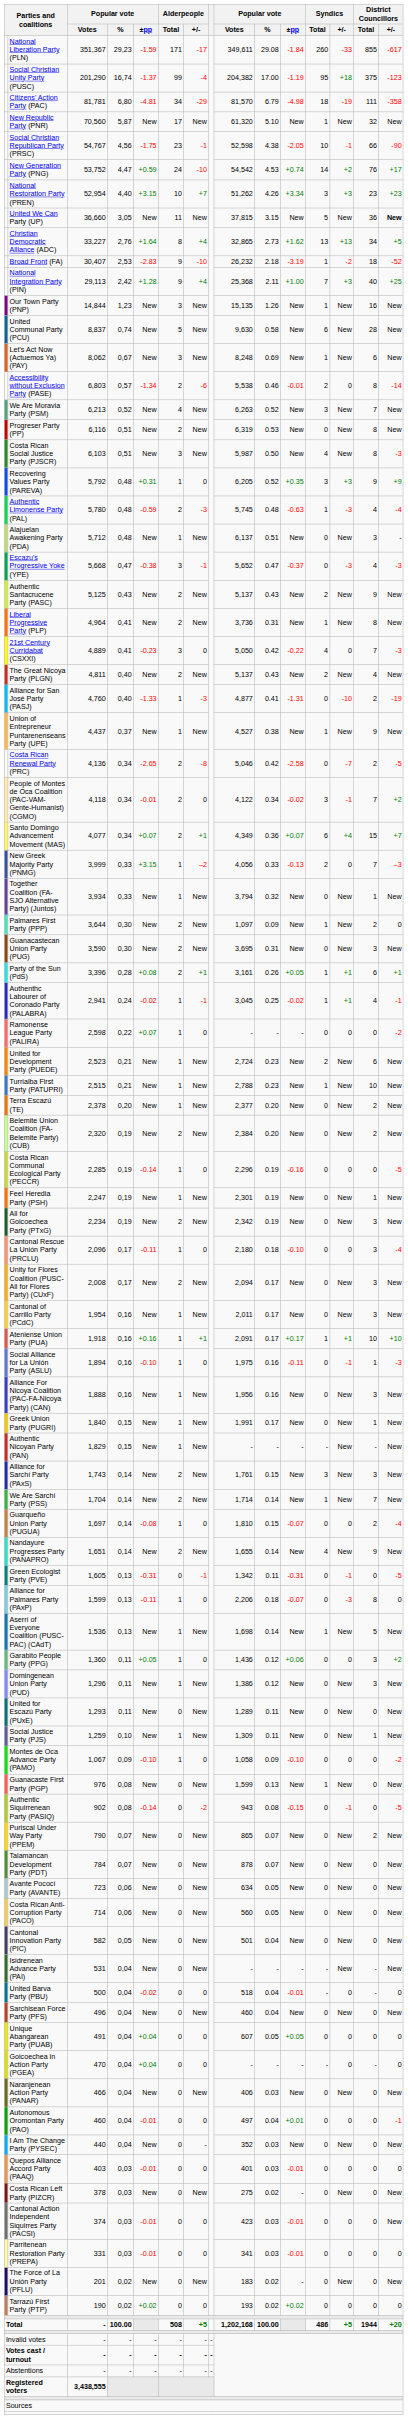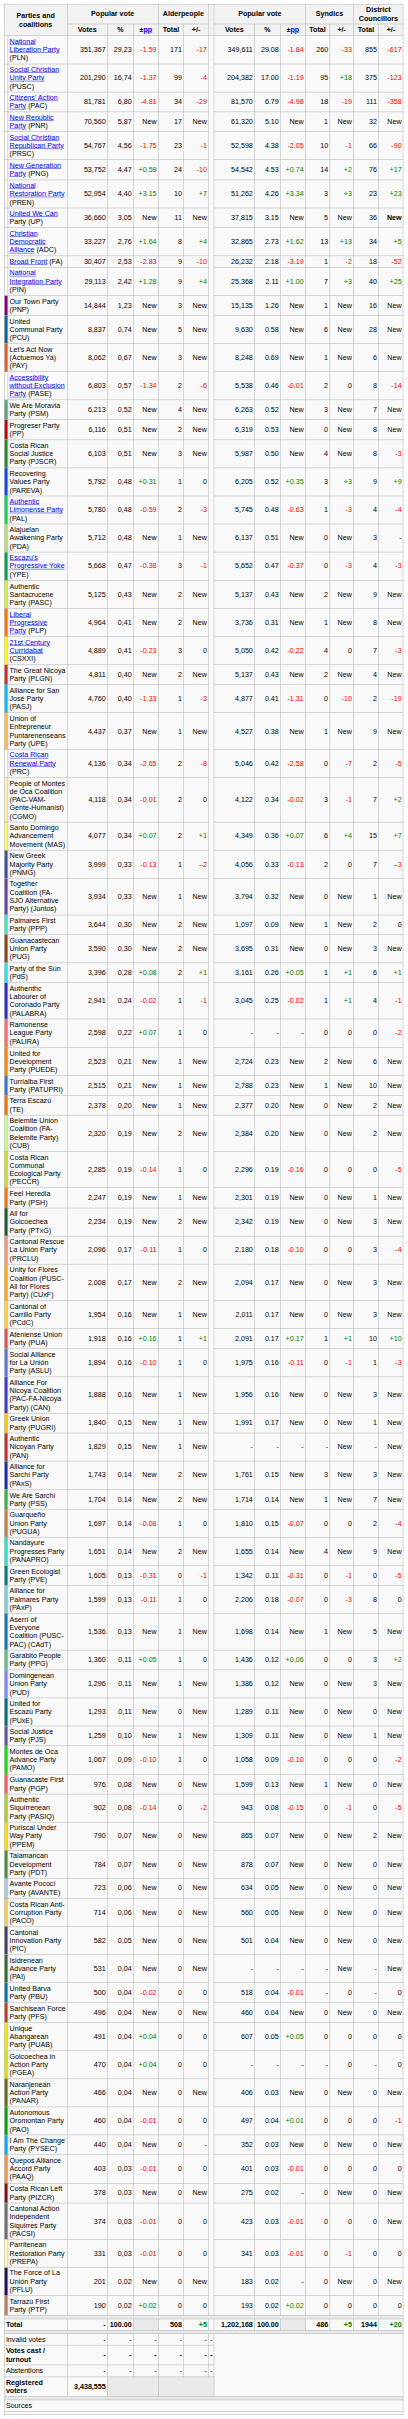New Greek Majority Party (PNMG) | column 5: +3.15 -> -0.13
Parritenean Restoration Party (PREPA) | Syndics / +/-: 0 -> -1
